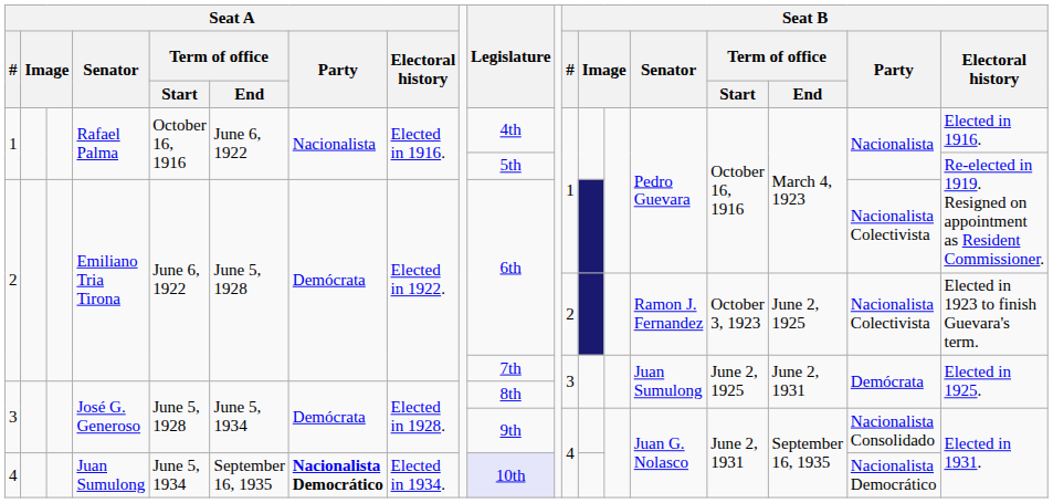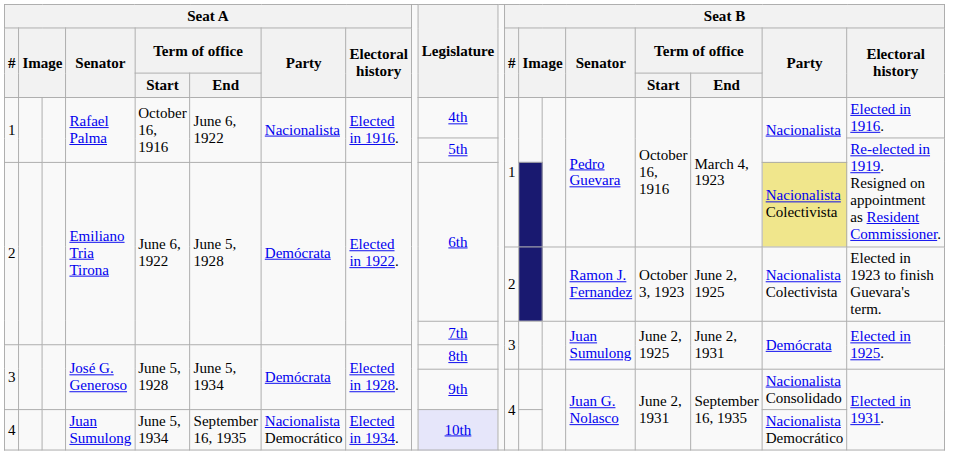row 6 | Seat B / Party: no background -> khaki background
row 11 | Seat A / Party: bold -> normal
